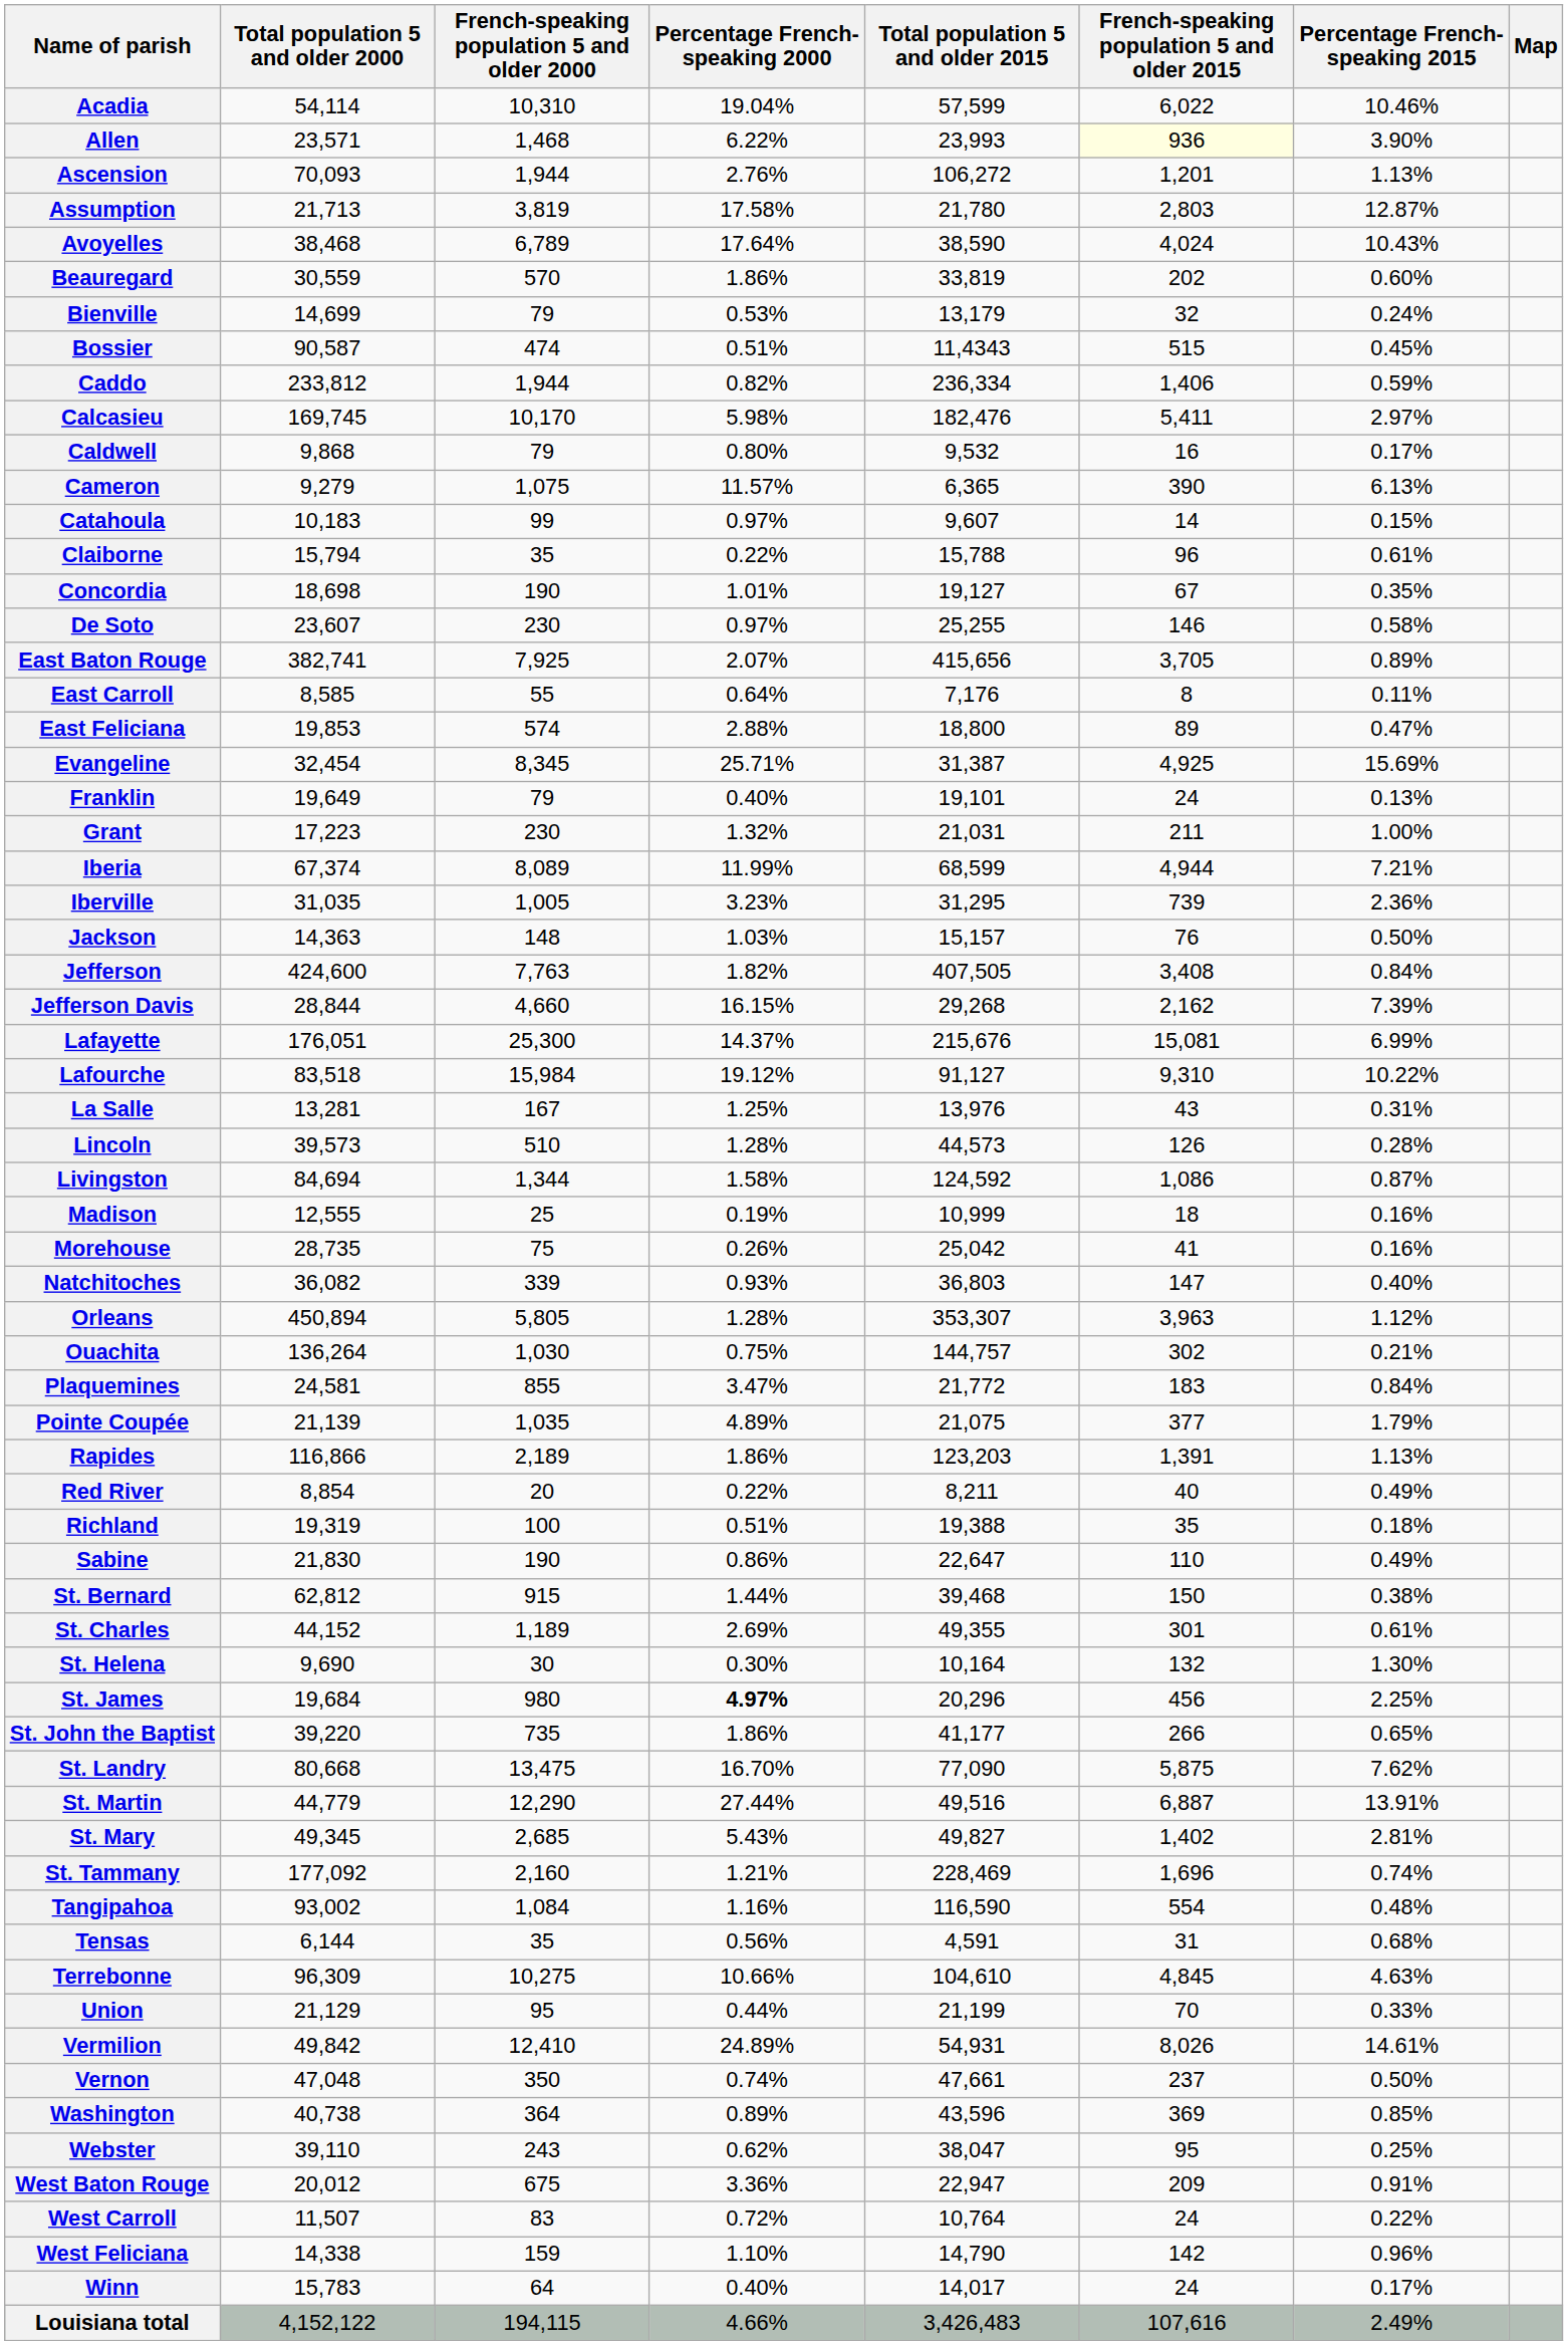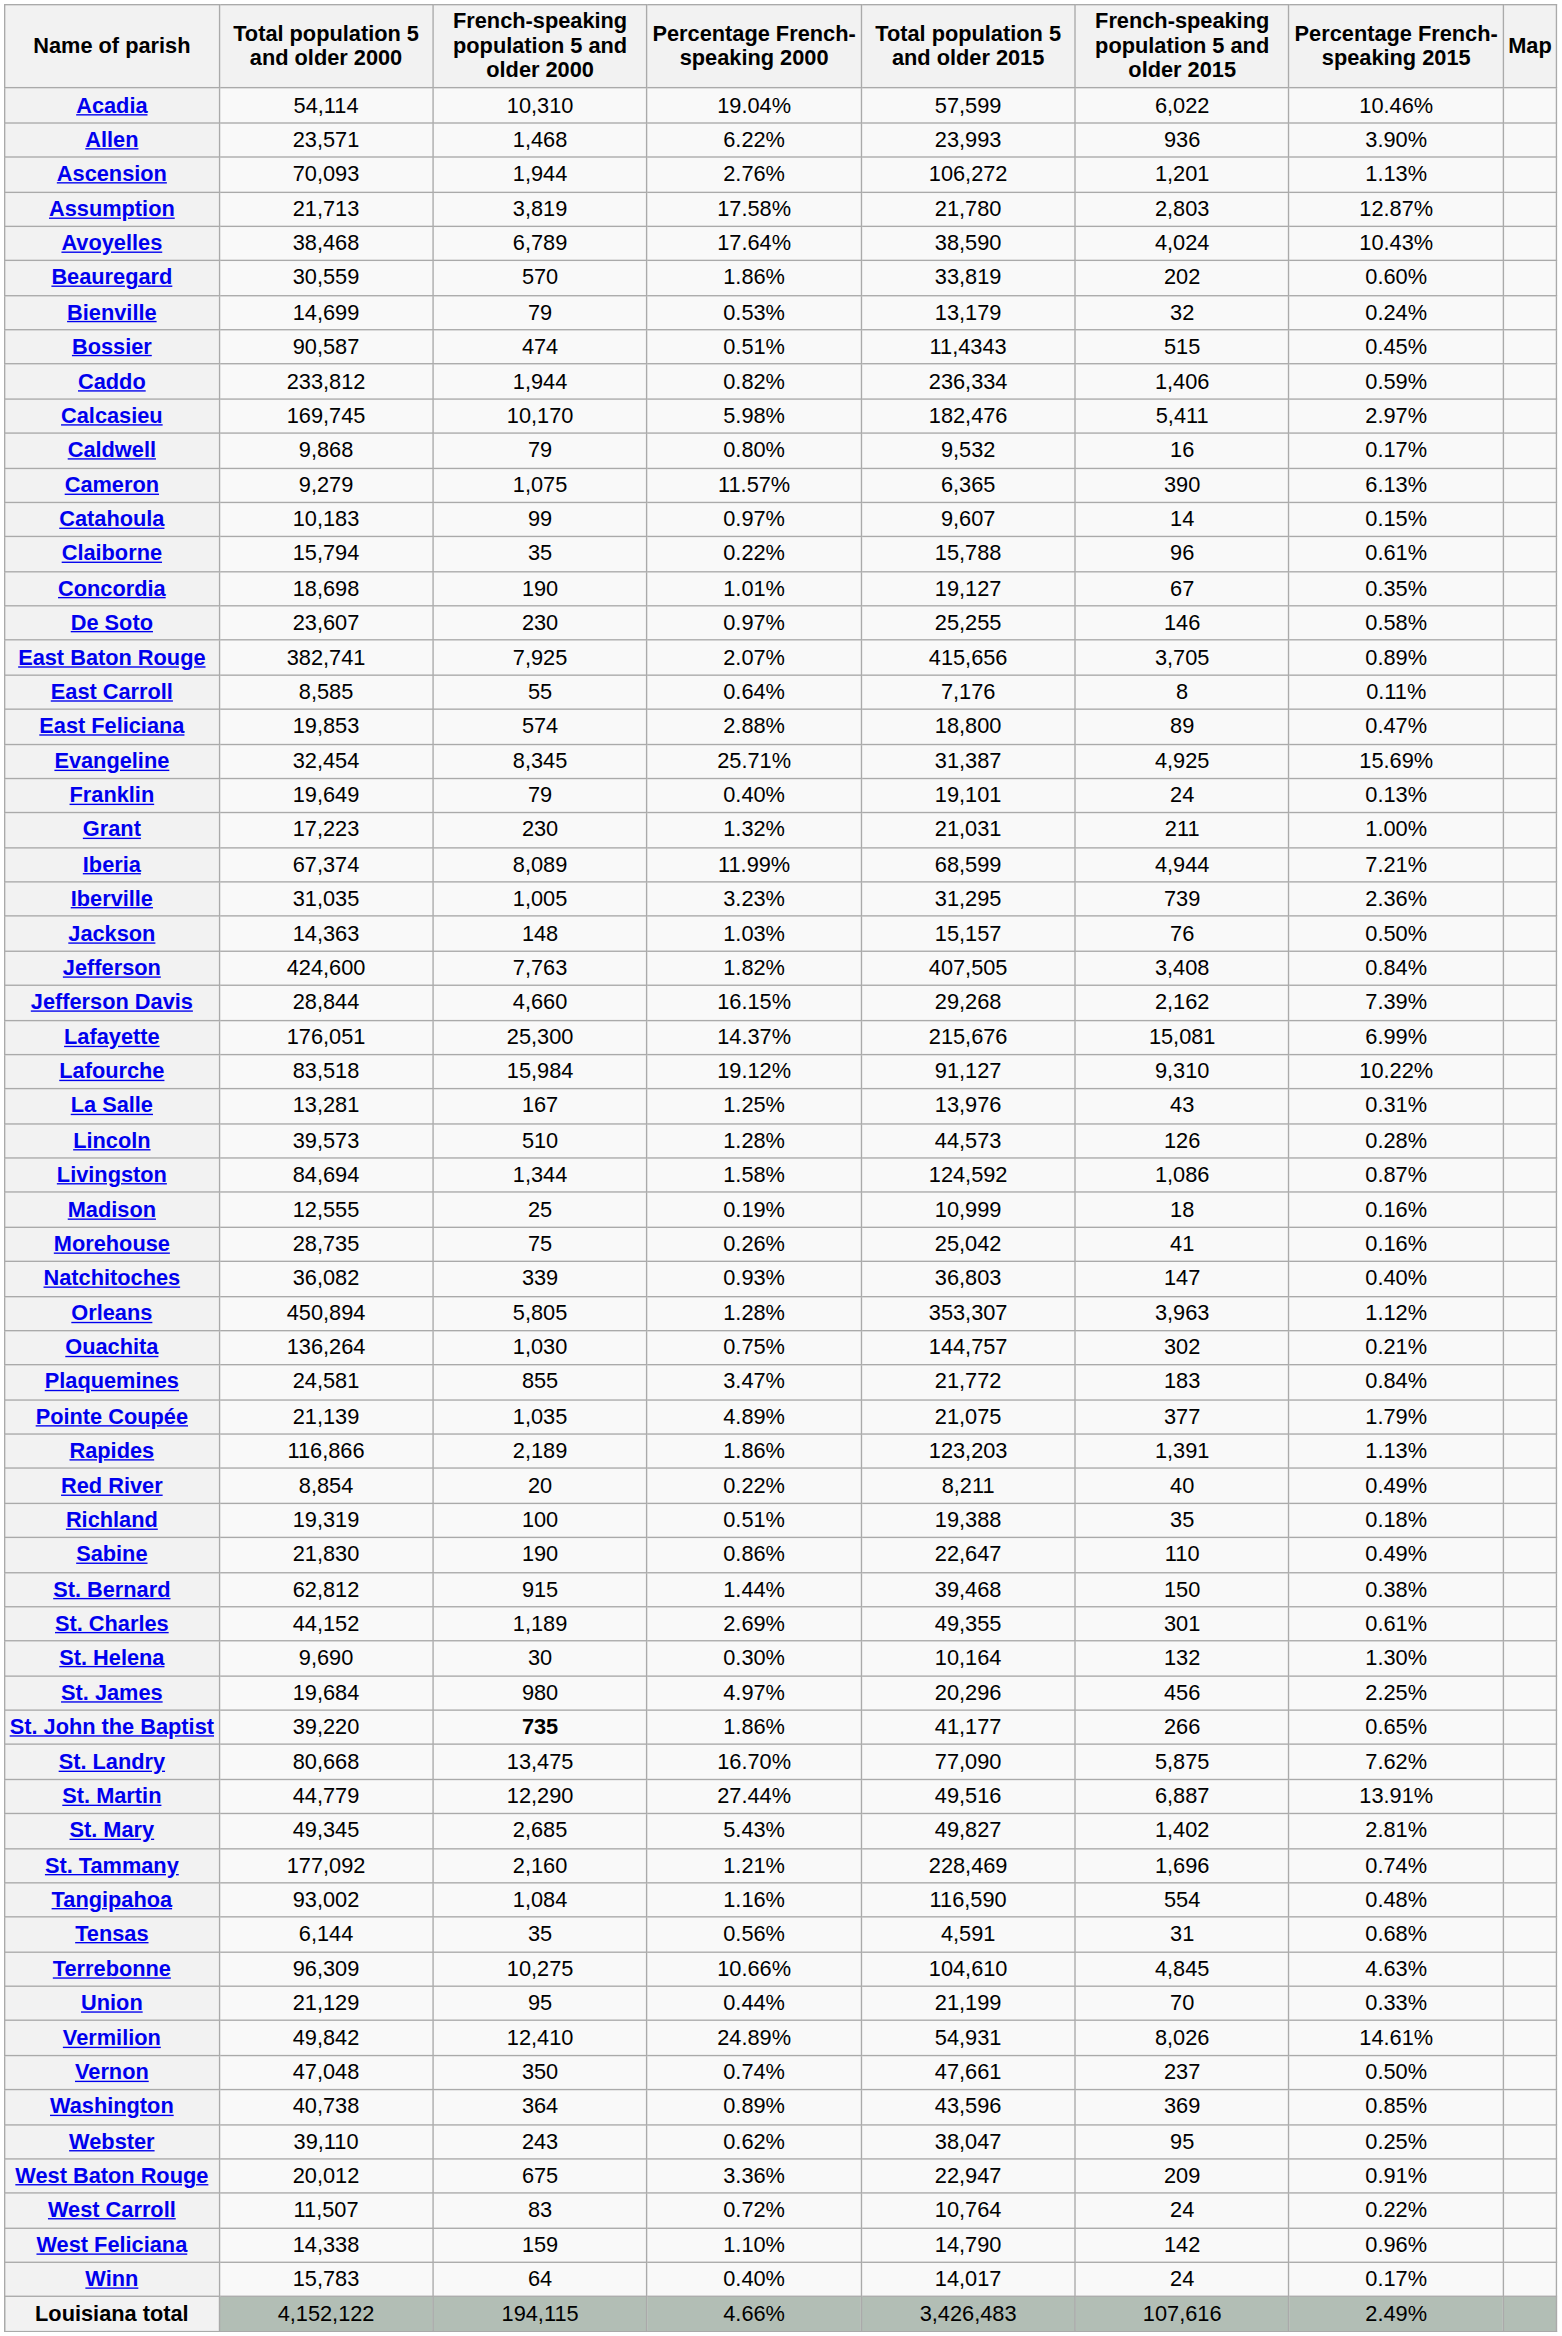Allen | French-speaking population 5 and older 2015: lightyellow background -> no background
St. James | Percentage French-speaking 2000: bold -> normal
St. John the Baptist | French-speaking population 5 and older 2000: normal -> bold
